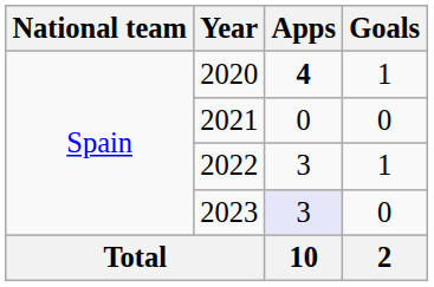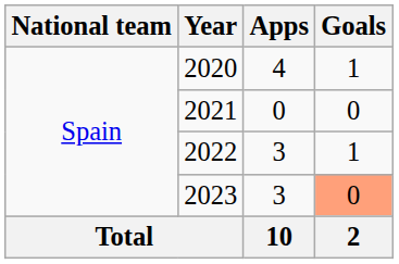2020 | Apps: bold -> normal
2023 | Apps: lavender background -> no background
2023 | Goals: no background -> lightsalmon background
